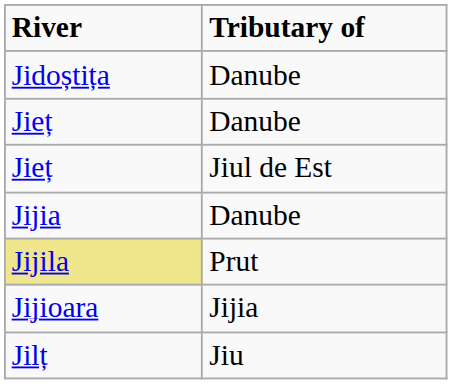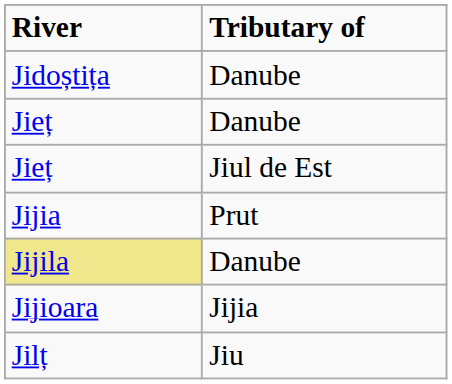row 5 | Tributary of: Danube -> Prut
row 6 | Tributary of: Prut -> Danube
